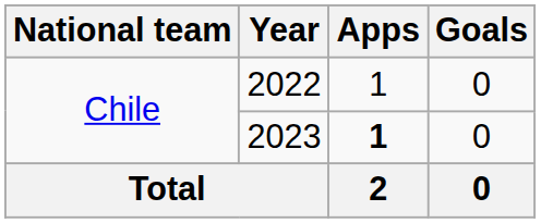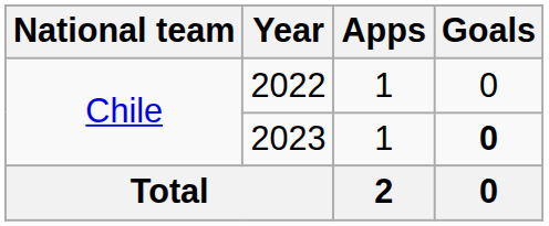2023 | Apps: bold -> normal
2023 | Goals: normal -> bold
